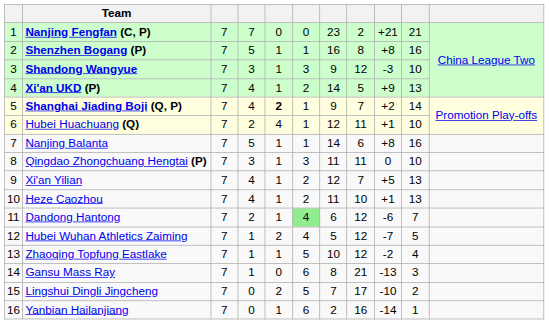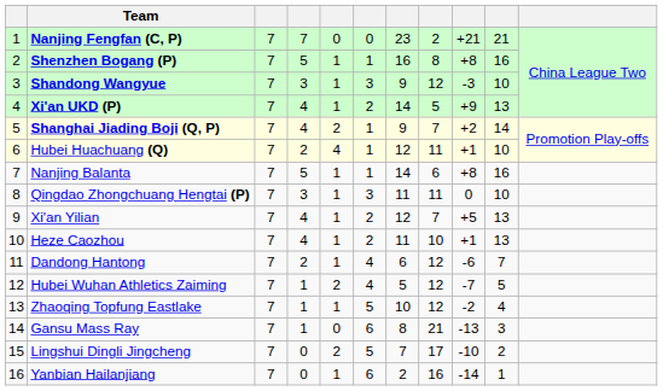Shanghai Jiading Boji (Q, P) | column 5: bold -> normal
Dandong Hantong | column 6: lightgreen background -> no background
